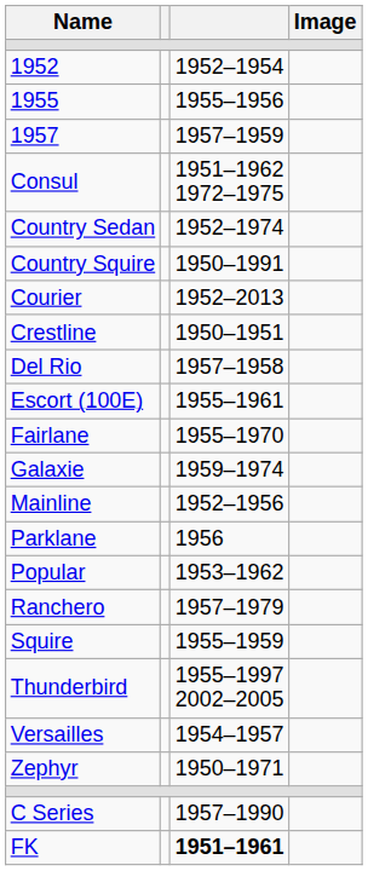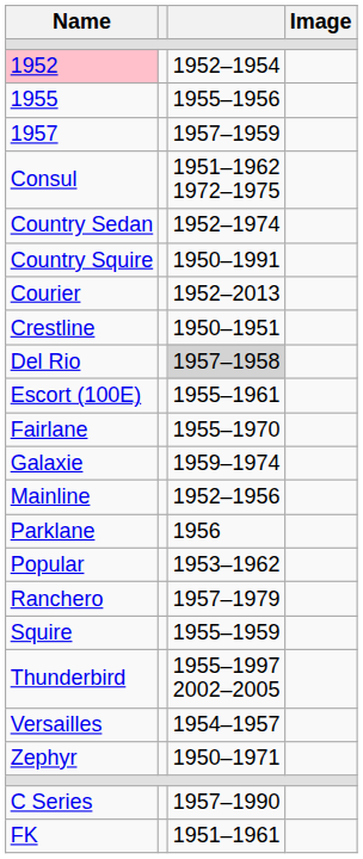1952 | Name: no background -> pink background
Del Rio | column 3: no background -> lightgrey background
FK | column 3: bold -> normal
